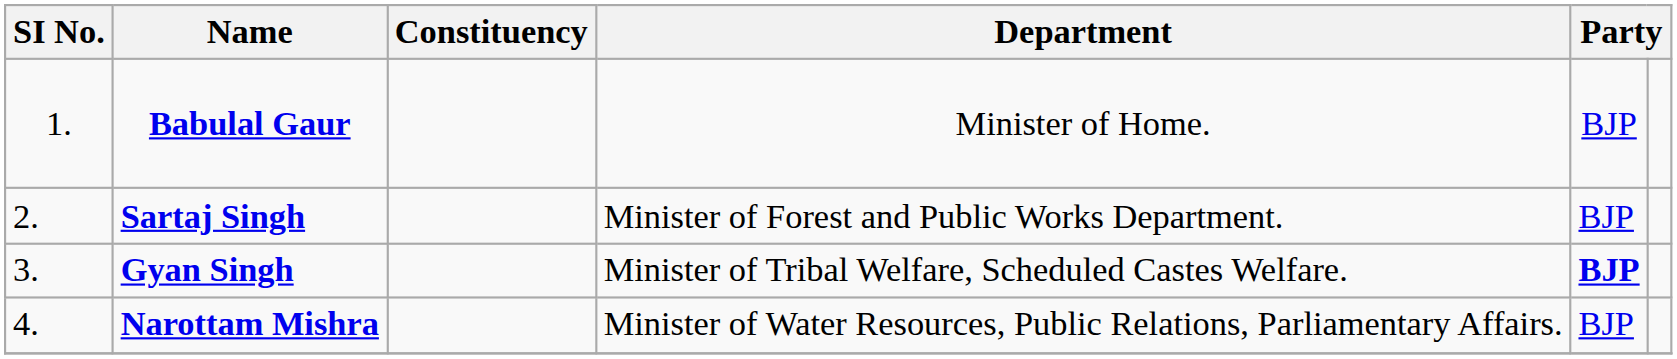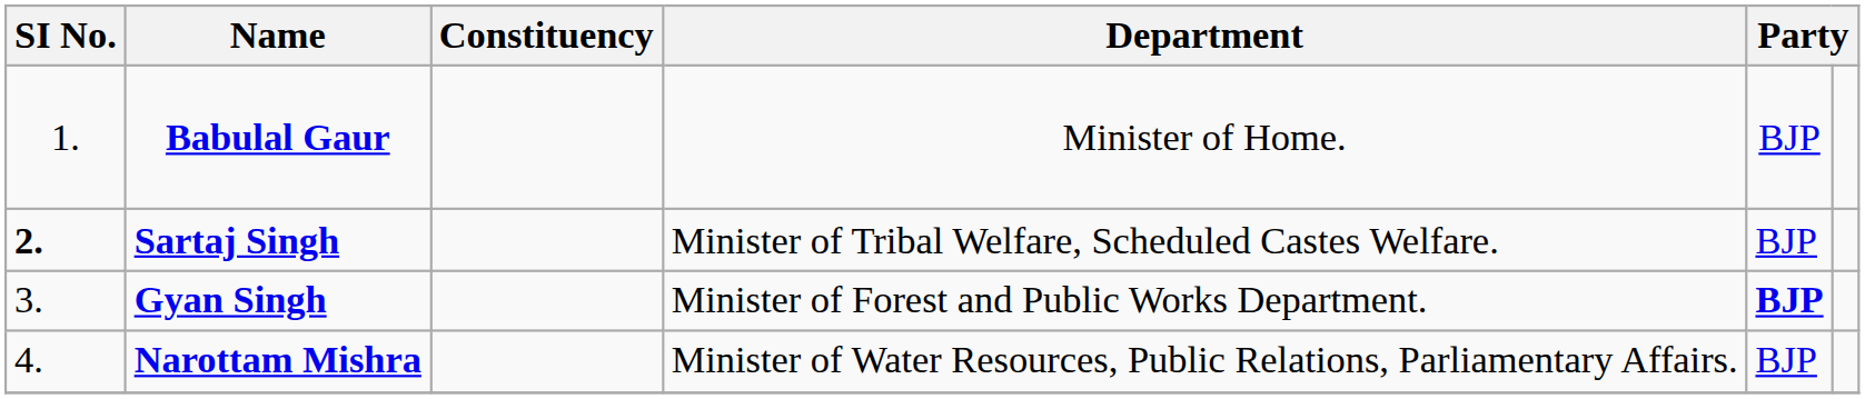Sartaj Singh | SI No.: normal -> bold
Sartaj Singh | Department: Minister of Forest and Public Works Department. -> Minister of Tribal Welfare, Scheduled Castes Welfare.
Gyan Singh | Department: Minister of Tribal Welfare, Scheduled Castes Welfare. -> Minister of Forest and Public Works Department.
